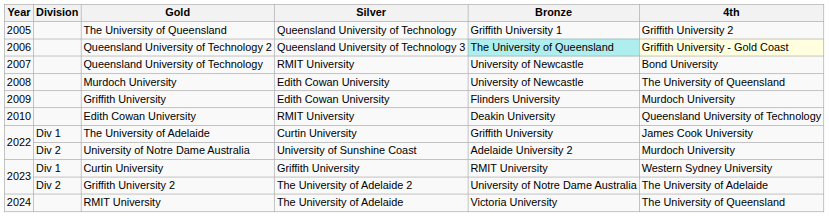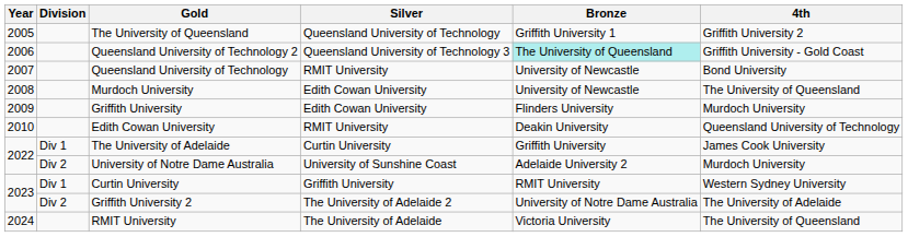Queensland University of Technology 2 | 4th: lightyellow background -> no background
